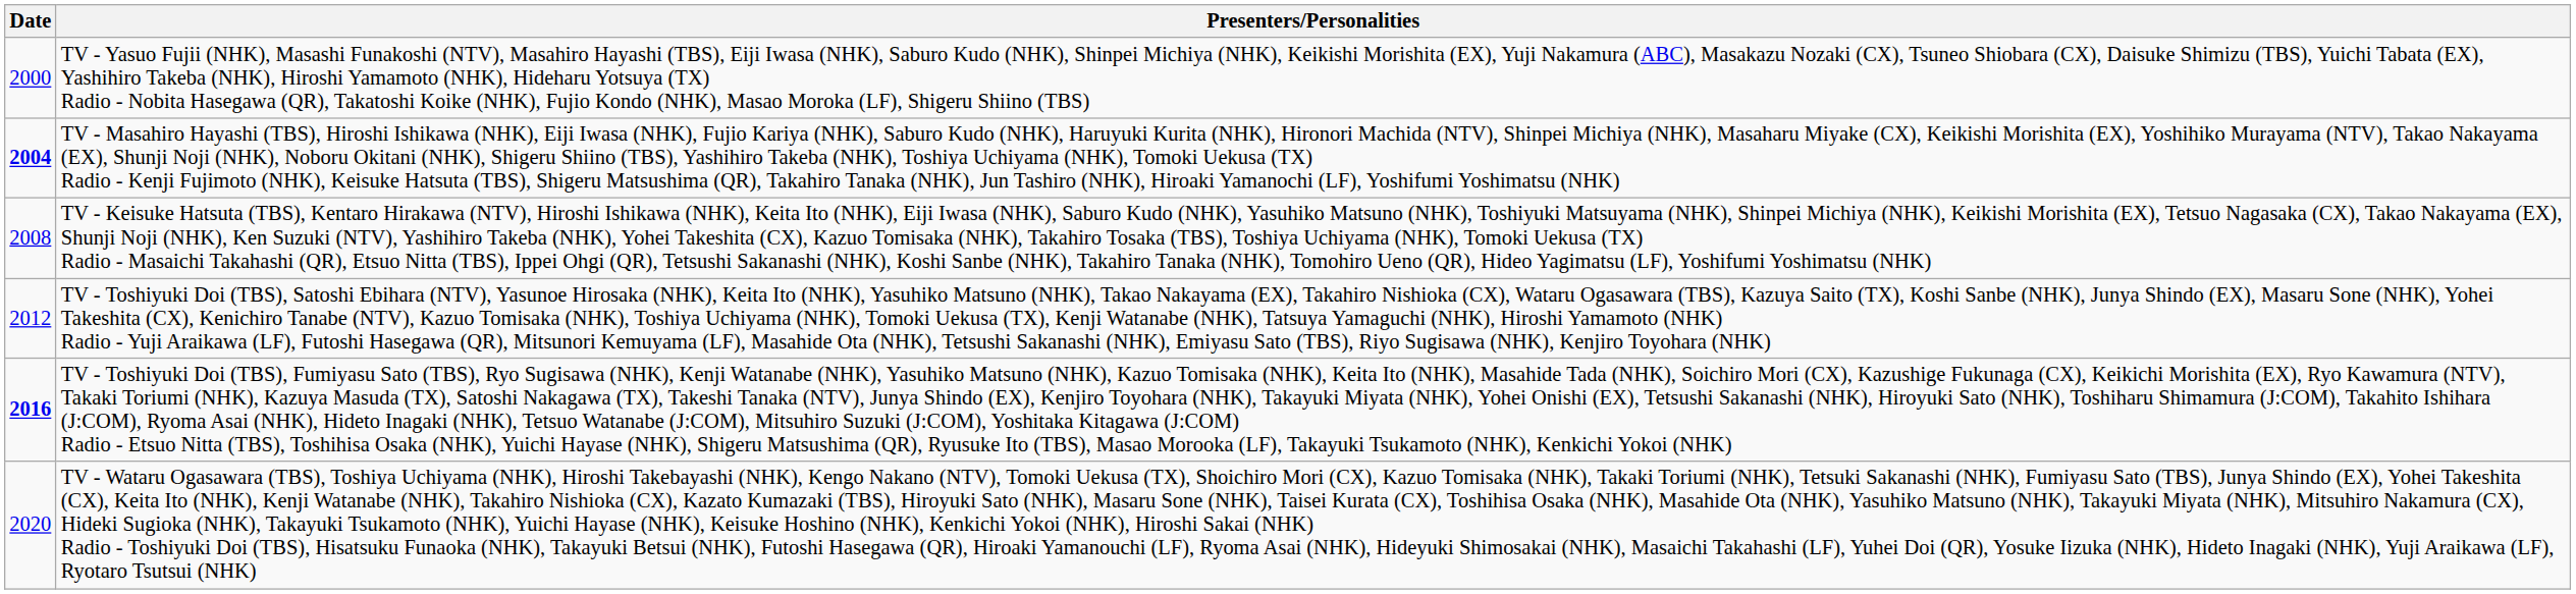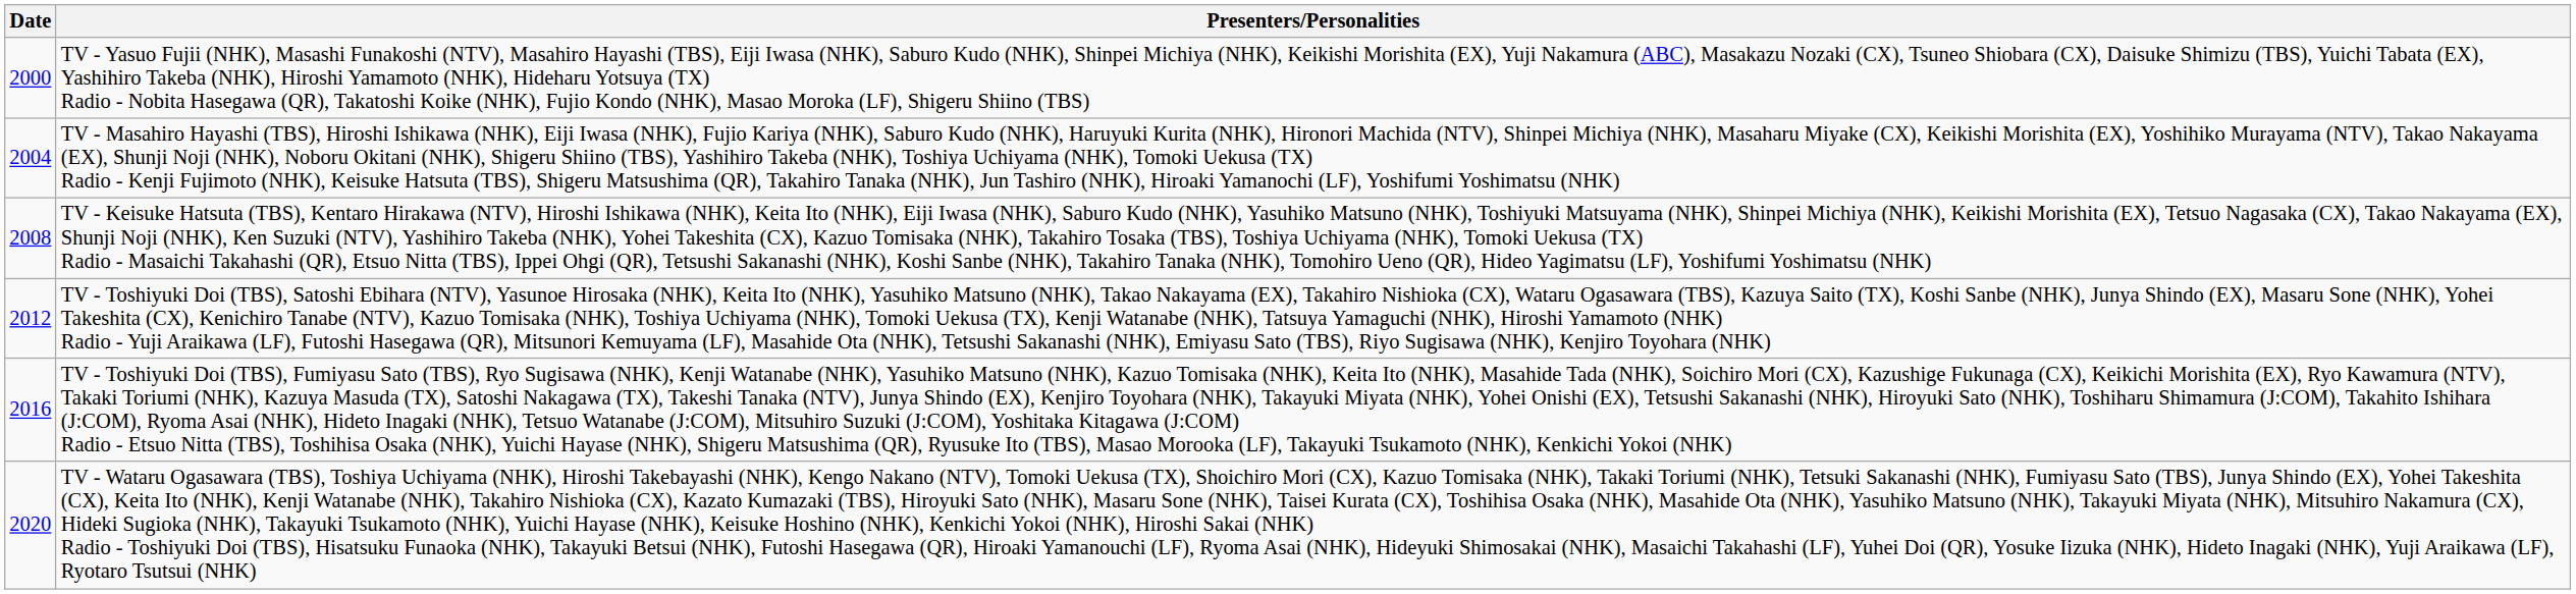row 3 | Date: bold -> normal
row 6 | Date: bold -> normal
